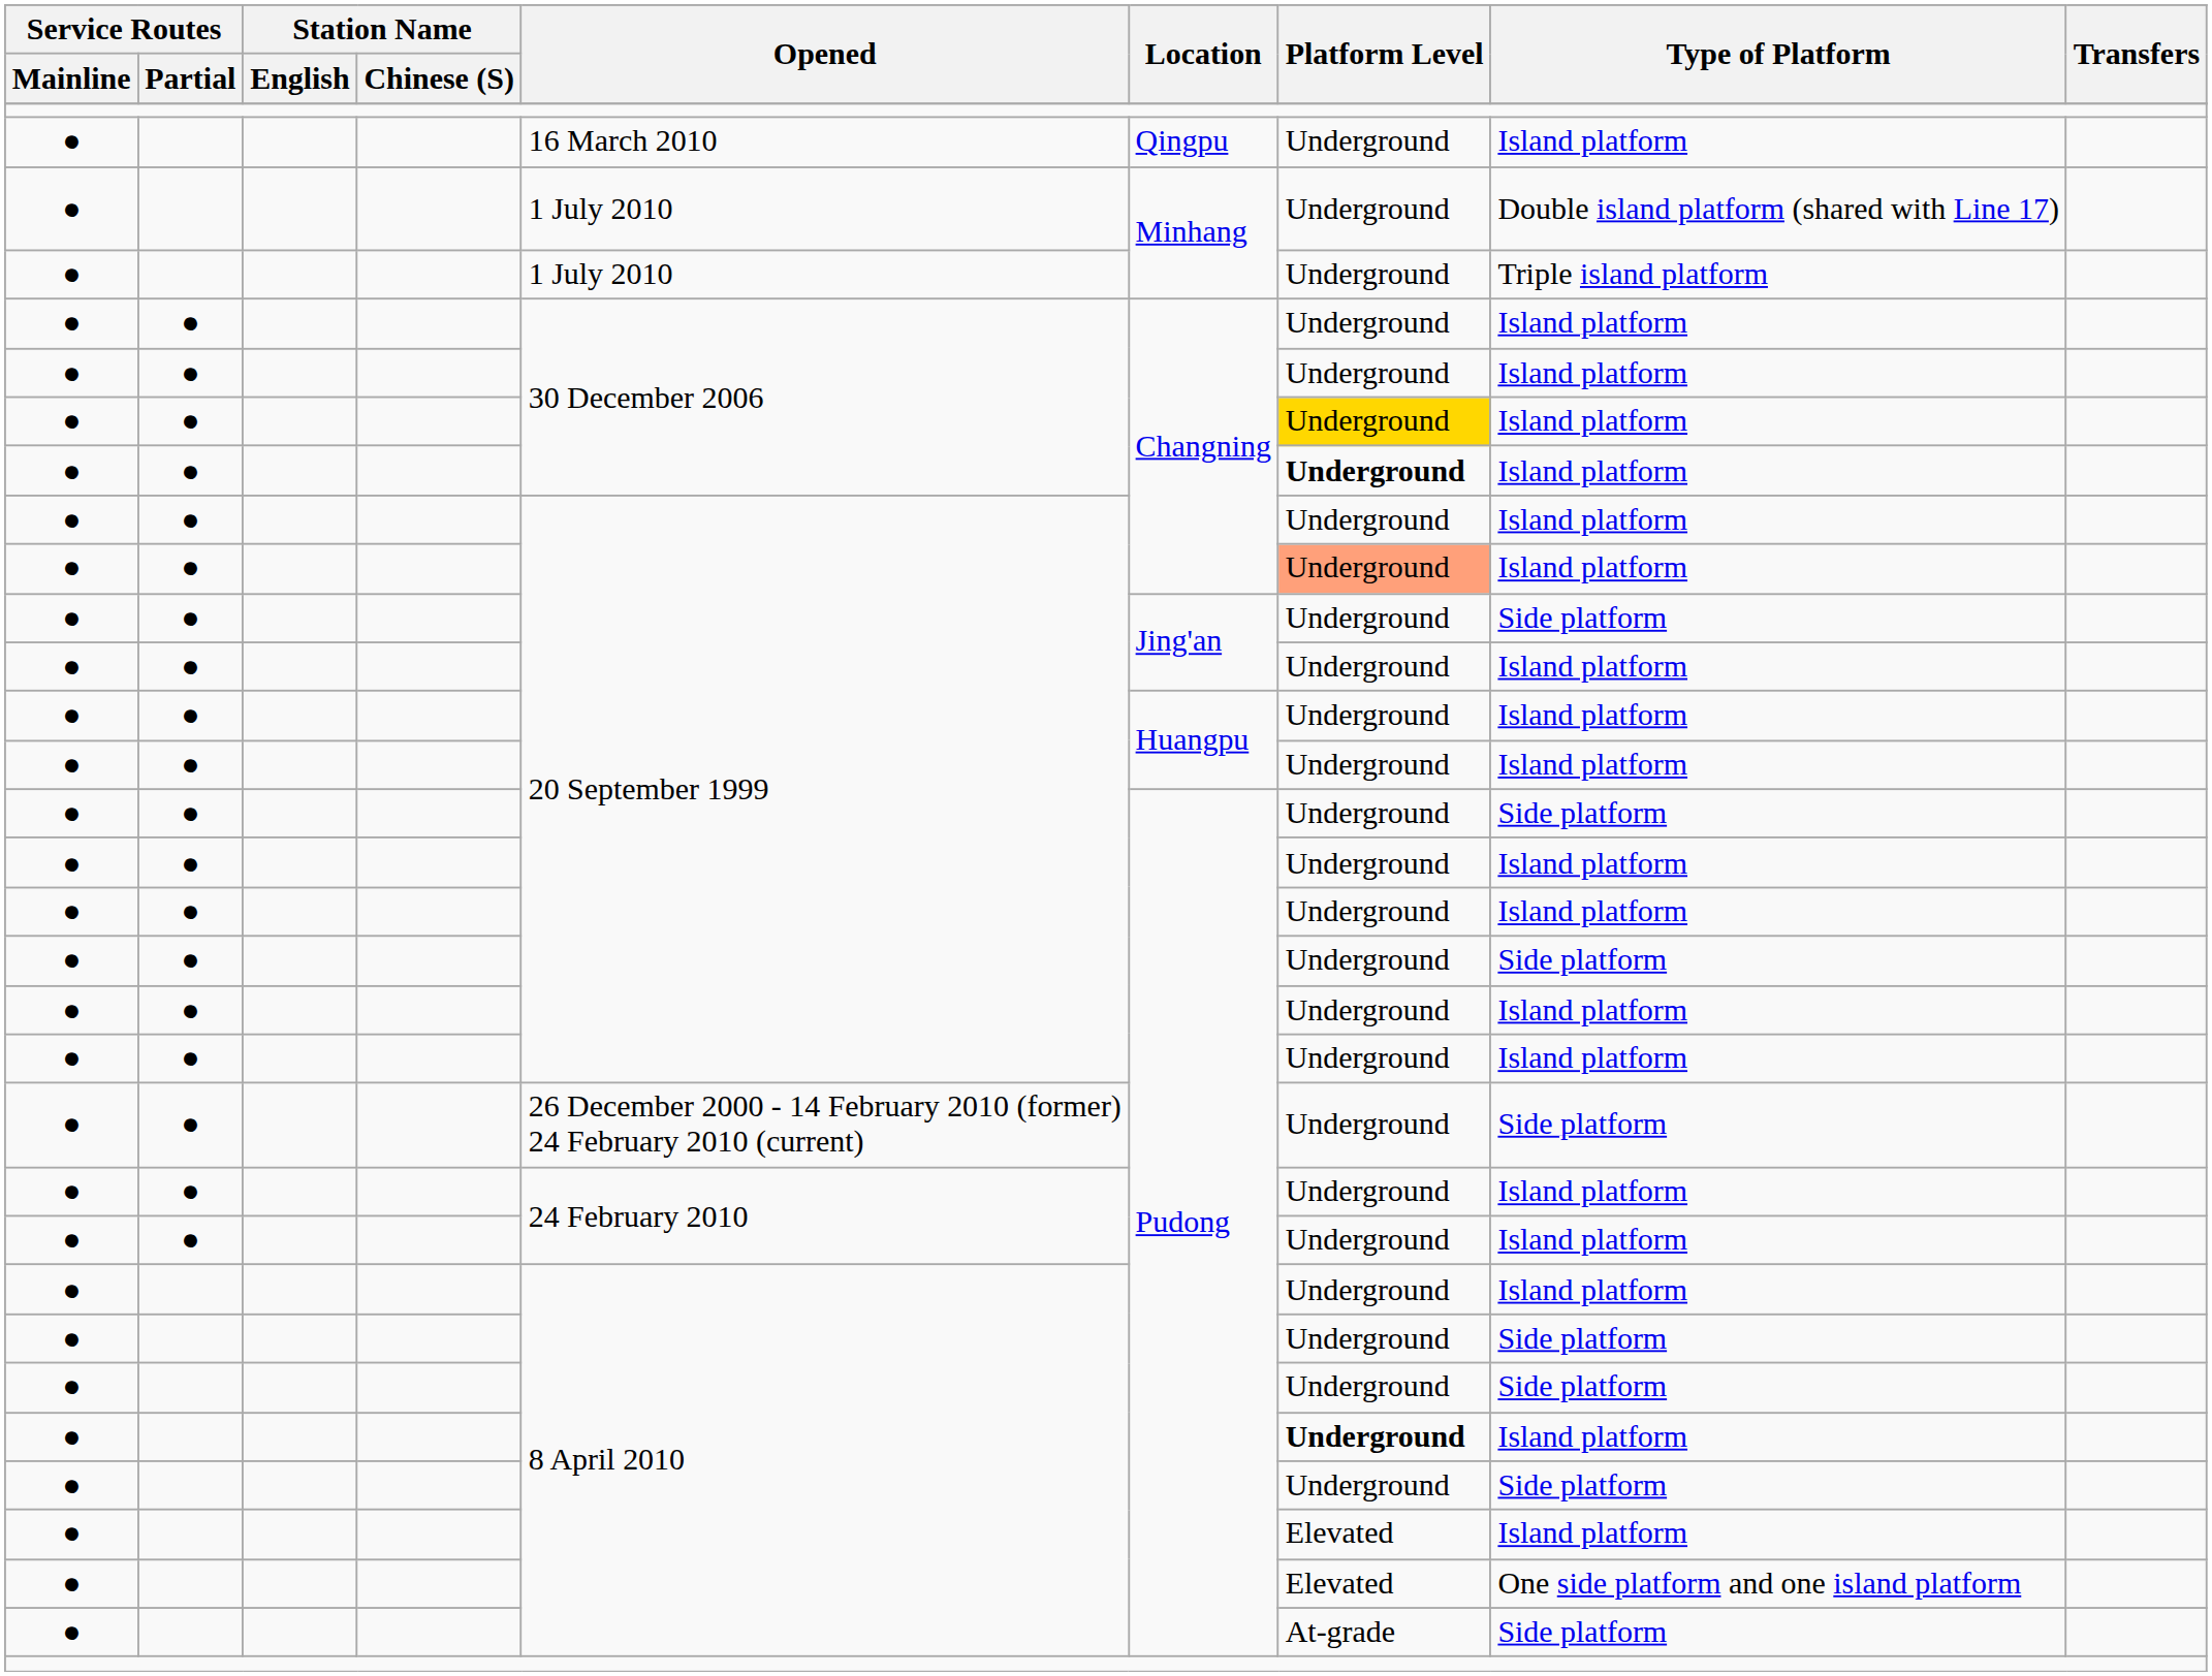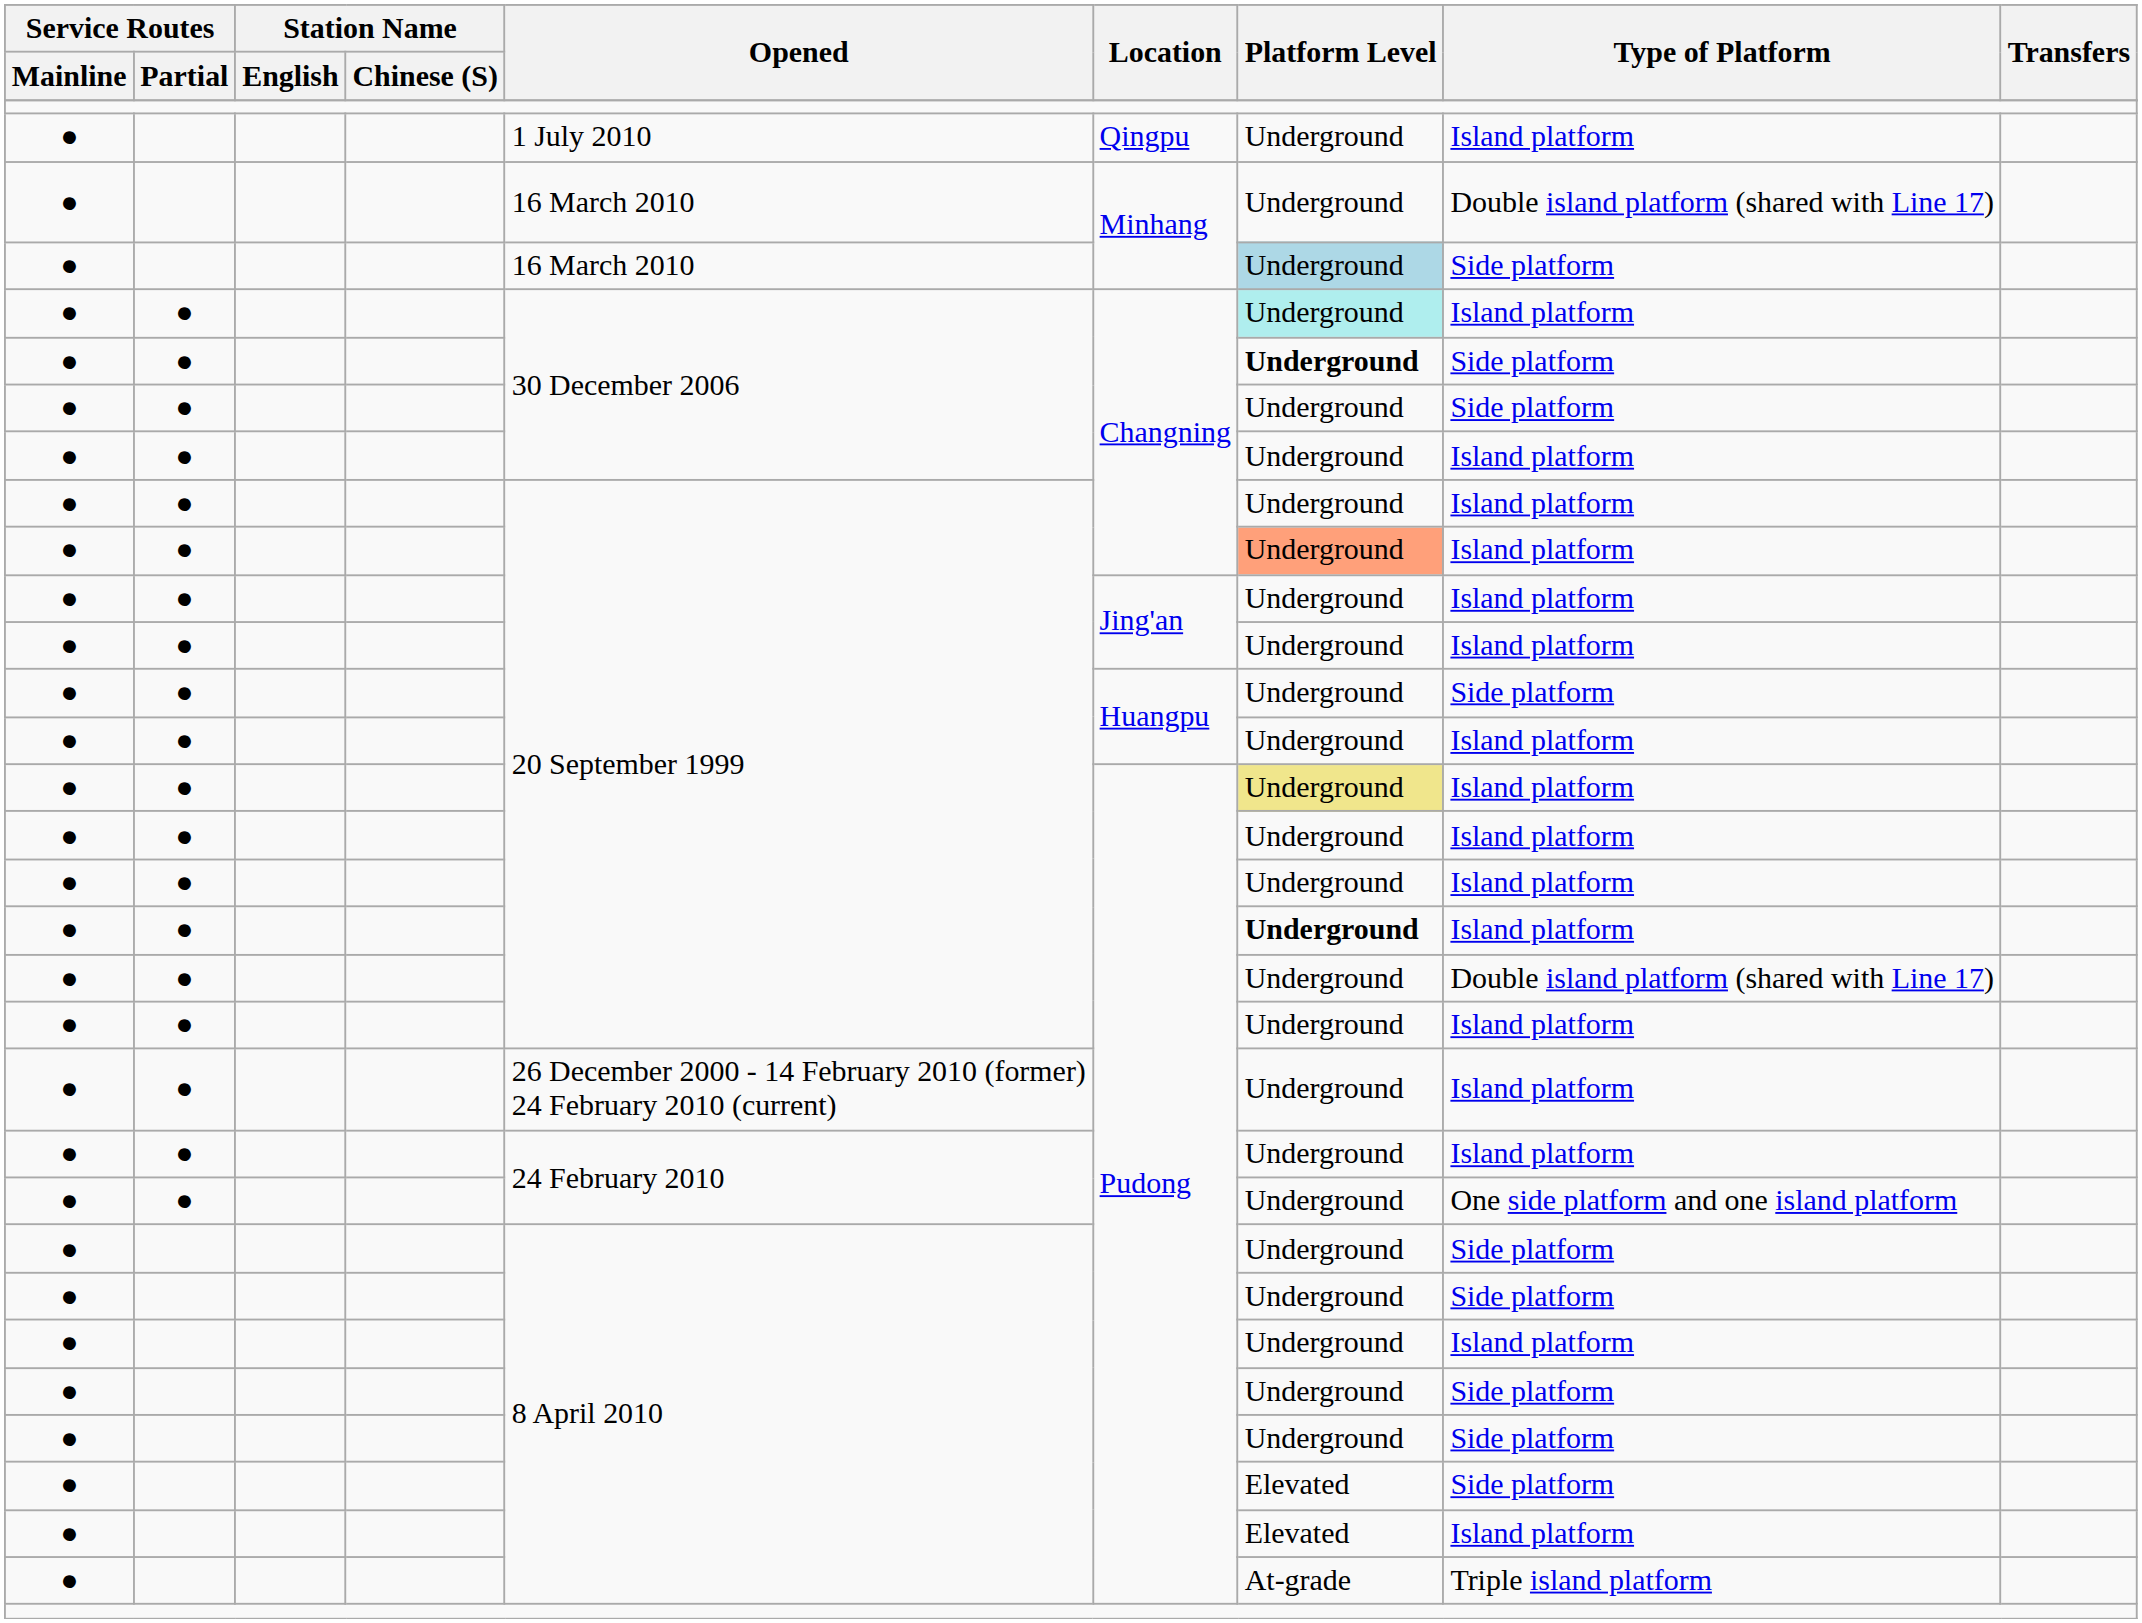row 4 | Opened: 16 March 2010 -> 1 July 2010
row 5 | Opened: 1 July 2010 -> 16 March 2010
row 6 | Opened: 1 July 2010 -> 16 March 2010
row 6 | Platform Level: no background -> lightblue background
row 6 | Type of Platform: Triple island platform -> Side platform
row 7 | Platform Level: no background -> paleturquoise background
row 8 | Platform Level: normal -> bold
row 8 | Type of Platform: Island platform -> Side platform
row 9 | Platform Level: gold background -> no background
row 9 | Type of Platform: Island platform -> Side platform
row 10 | Platform Level: bold -> normal
row 13 | Type of Platform: Side platform -> Island platform
row 15 | Type of Platform: Island platform -> Side platform
row 17 | Platform Level: no background -> khaki background
row 17 | Type of Platform: Side platform -> Island platform
row 20 | Platform Level: normal -> bold
row 20 | Type of Platform: Side platform -> Island platform
row 21 | Type of Platform: Island platform -> Double island platform (shared with Line 17)
row 23 | Type of Platform: Side platform -> Island platform
row 25 | Type of Platform: Island platform -> One side platform and one island platform
row 26 | Type of Platform: Island platform -> Side platform
row 28 | Type of Platform: Side platform -> Island platform
row 29 | Platform Level: bold -> normal
row 29 | Type of Platform: Island platform -> Side platform
row 31 | Type of Platform: Island platform -> Side platform
row 32 | Type of Platform: One side platform and one island platform -> Island platform
row 33 | Type of Platform: Side platform -> Triple island platform
